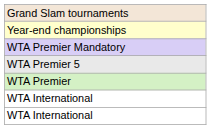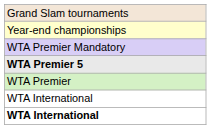row 4 | column 1: normal -> bold
row 7 | column 1: normal -> bold
